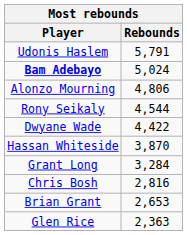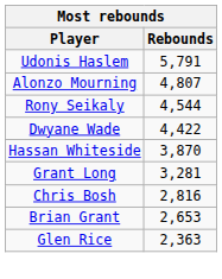- row: Bam Adebayo | 5,024
Alonzo Mourning | Rebounds: 4,806 -> 4,807
Grant Long | Rebounds: 3,284 -> 3,281
